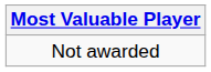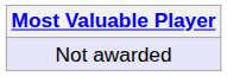row 2 | column 1: no background -> lavender background
